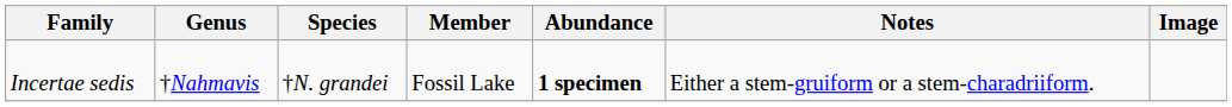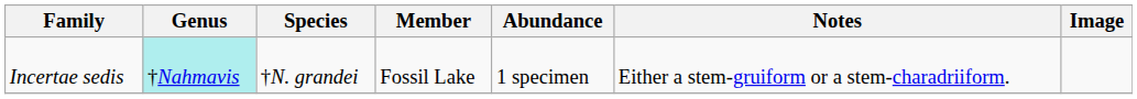Incertae sedis | Genus: no background -> paleturquoise background
Incertae sedis | Abundance: bold -> normal
